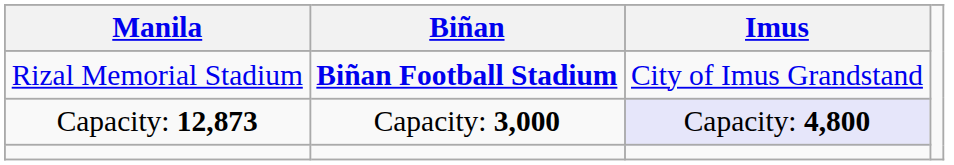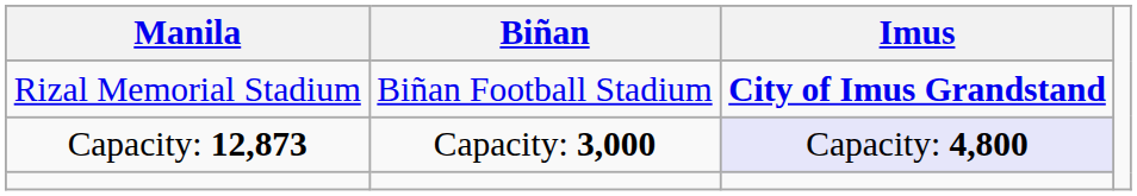Rizal Memorial Stadium | Biñan: bold -> normal
Rizal Memorial Stadium | Imus: normal -> bold
